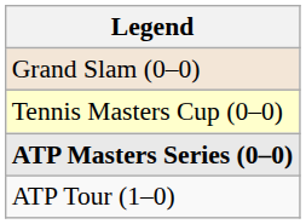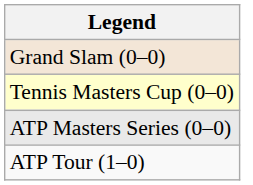row 4 | column 1: bold -> normal
